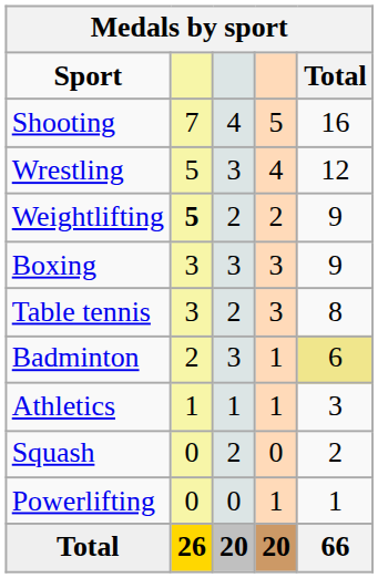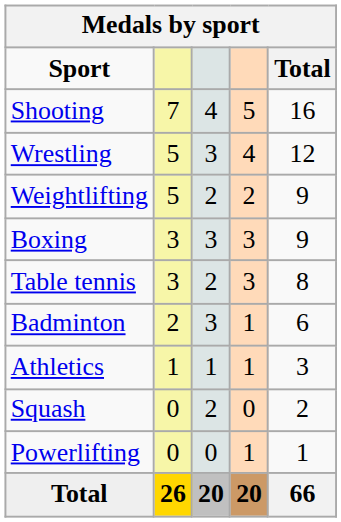Weightlifting | column 2: bold -> normal
Badminton | Total: khaki background -> no background
